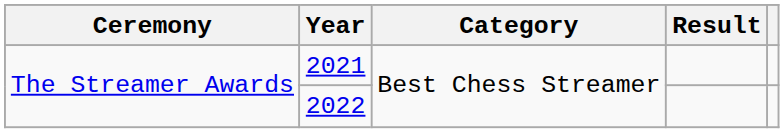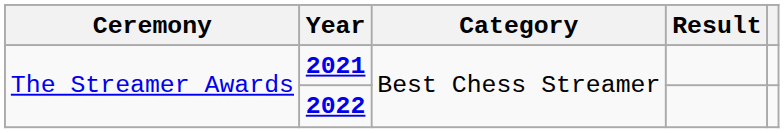2021 | Year: normal -> bold
2022 | Year: normal -> bold
